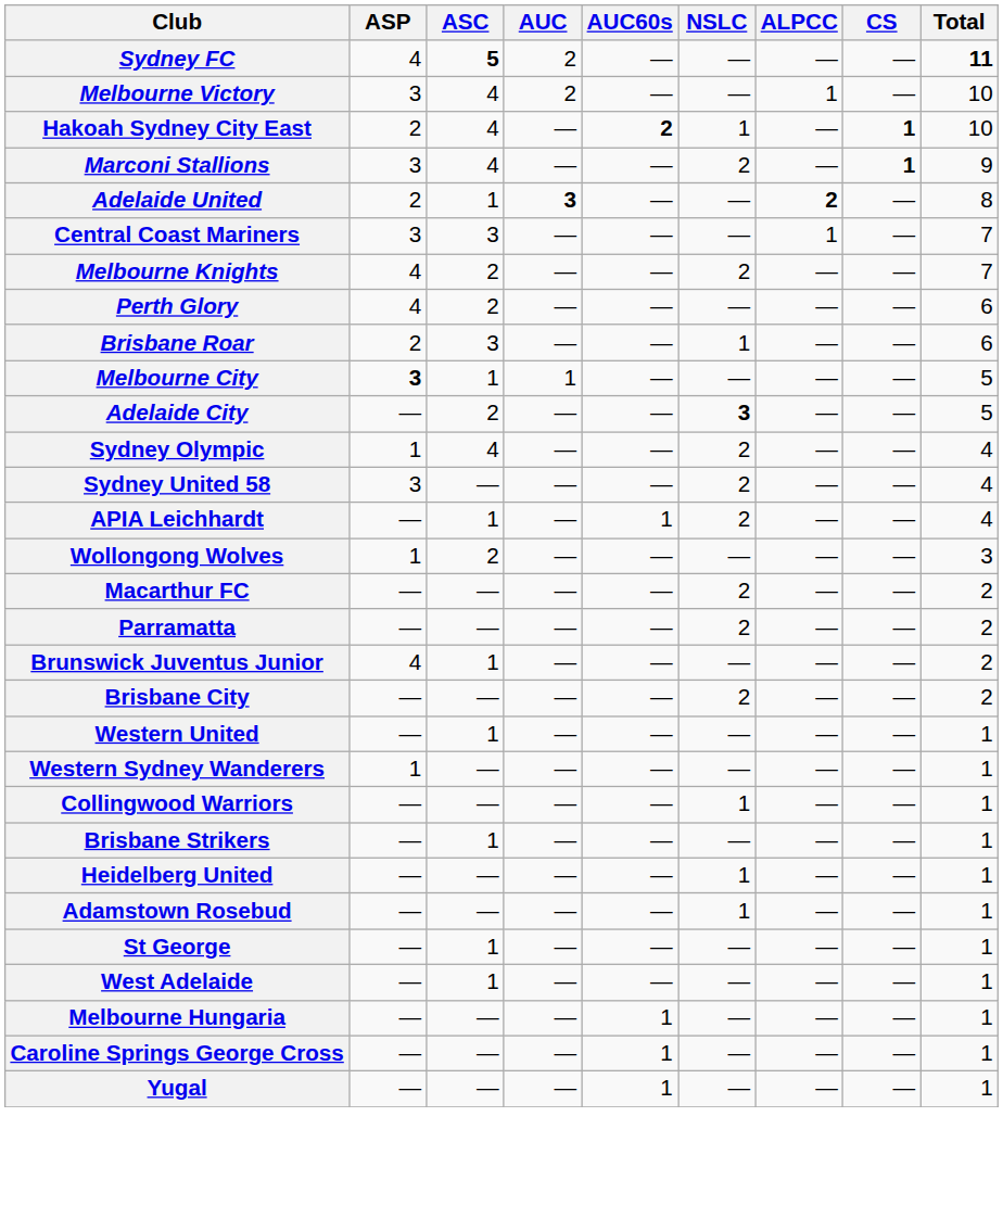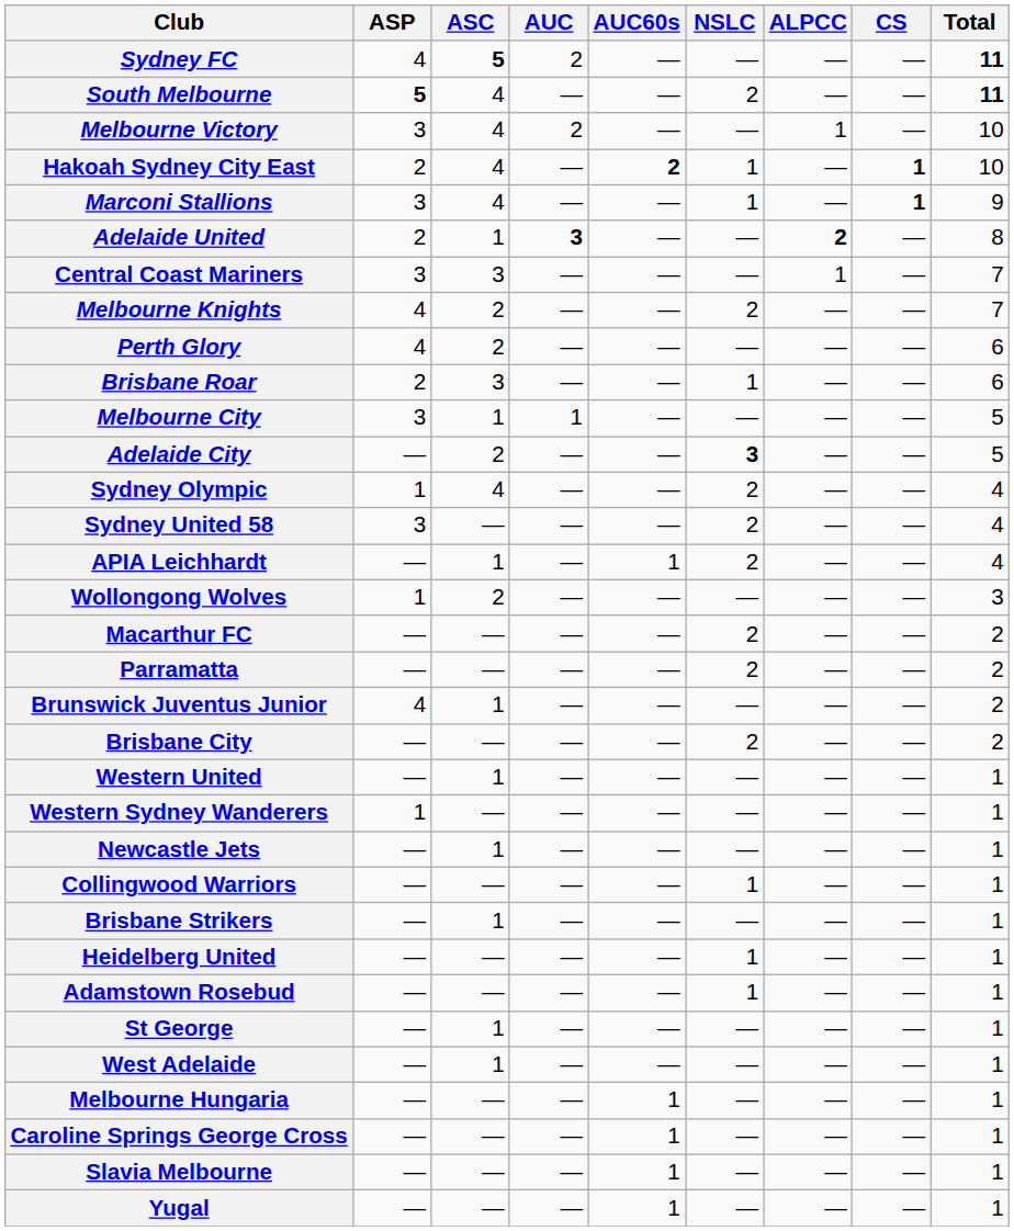+ row: South Melbourne | 5 | 4 | — | — | 2 | — | — | 11
Marconi Stallions | NSLC: 2 -> 1
Melbourne City | ASP: bold -> normal
+ row: Newcastle Jets | — | 1 | — | — | — | — | — | 1
+ row: Slavia Melbourne | — | — | — | 1 | — | — | — | 1
